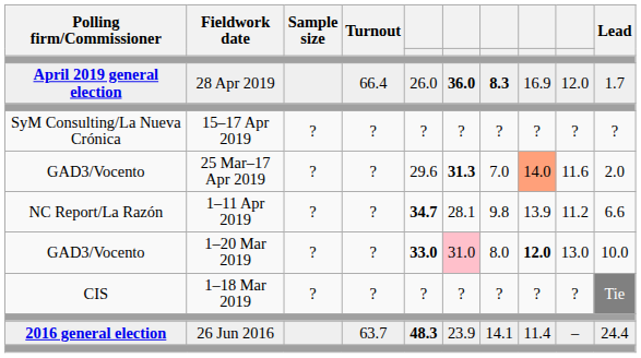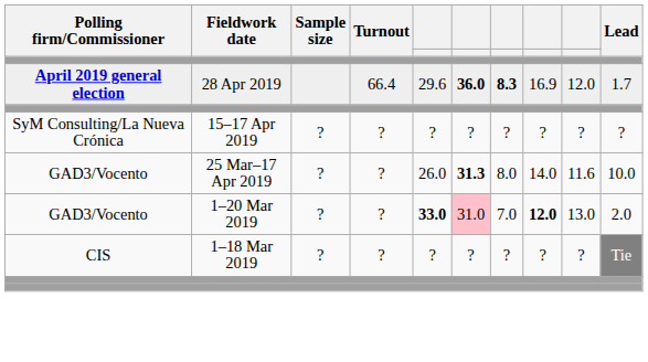28 Apr 2019 | column 5: 26.0 -> 29.6
25 Mar–17 Apr 2019 | column 5: 29.6 -> 26.0
25 Mar–17 Apr 2019 | column 7: 7.0 -> 8.0
25 Mar–17 Apr 2019 | column 8: lightsalmon background -> no background
25 Mar–17 Apr 2019 | Lead: 2.0 -> 10.0
- row: NC Report/La Razón | 1–11 Apr 2019 | ? | ? | 34.7 | 28.1 | 9.8 | 13.9 | 11.2 | 6.6
1–20 Mar 2019 | column 7: 8.0 -> 7.0
1–20 Mar 2019 | Lead: 10.0 -> 2.0
- row: 2016 general election | 26 Jun 2016 | 63.7 | 48.3 | 23.9 | 14.1 | 11.4 | – | 24.4
